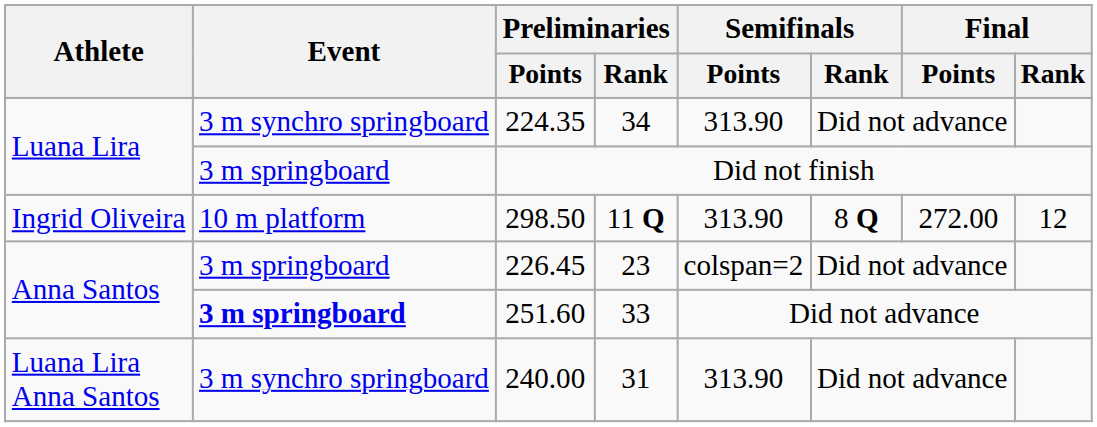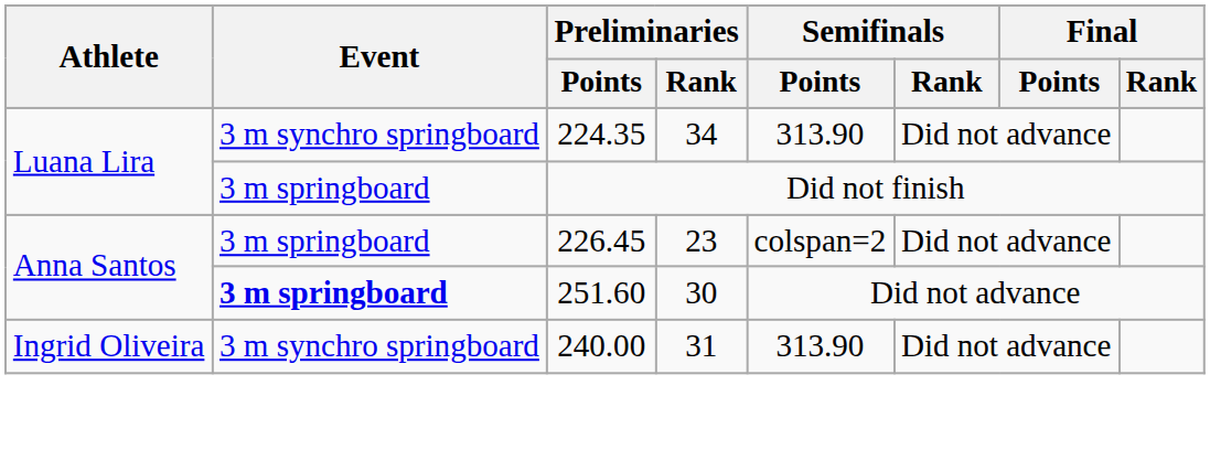- row: Ingrid Oliveira | 10 m platform | 298.50 | 11 Q | 313.90 | 8 Q | 272.00 | 12
251.60 | Preliminaries / Rank: 33 -> 30
240.00 | Athlete: Luana Lira Anna Santos -> Ingrid Oliveira
